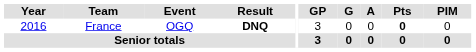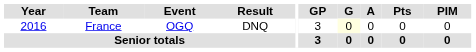France | Result: bold -> normal
France | G: no background -> lightyellow background
France | Pts: bold -> normal
